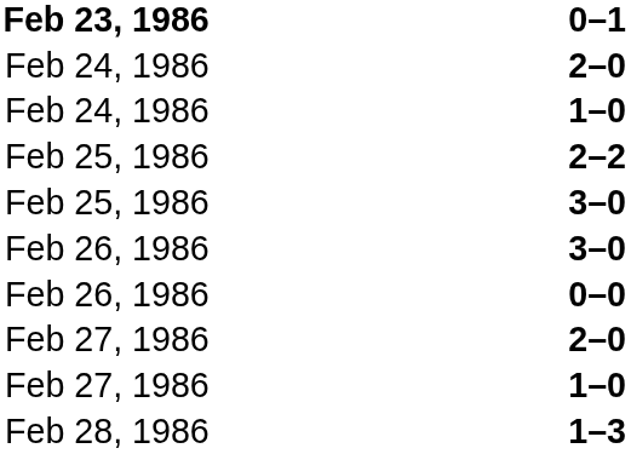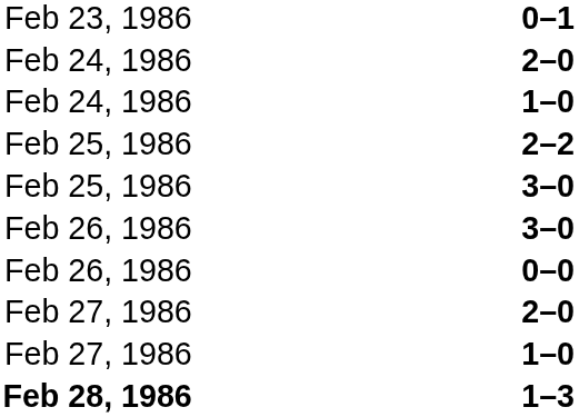0–1 | column 1: bold -> normal
1–3 | column 1: normal -> bold
